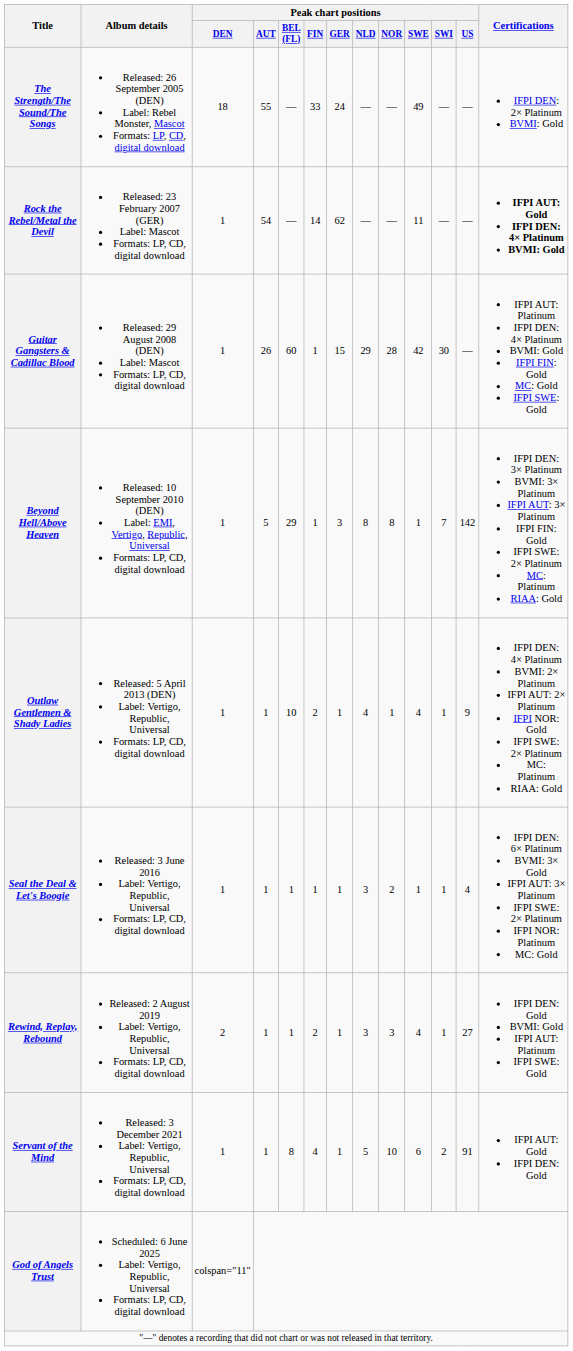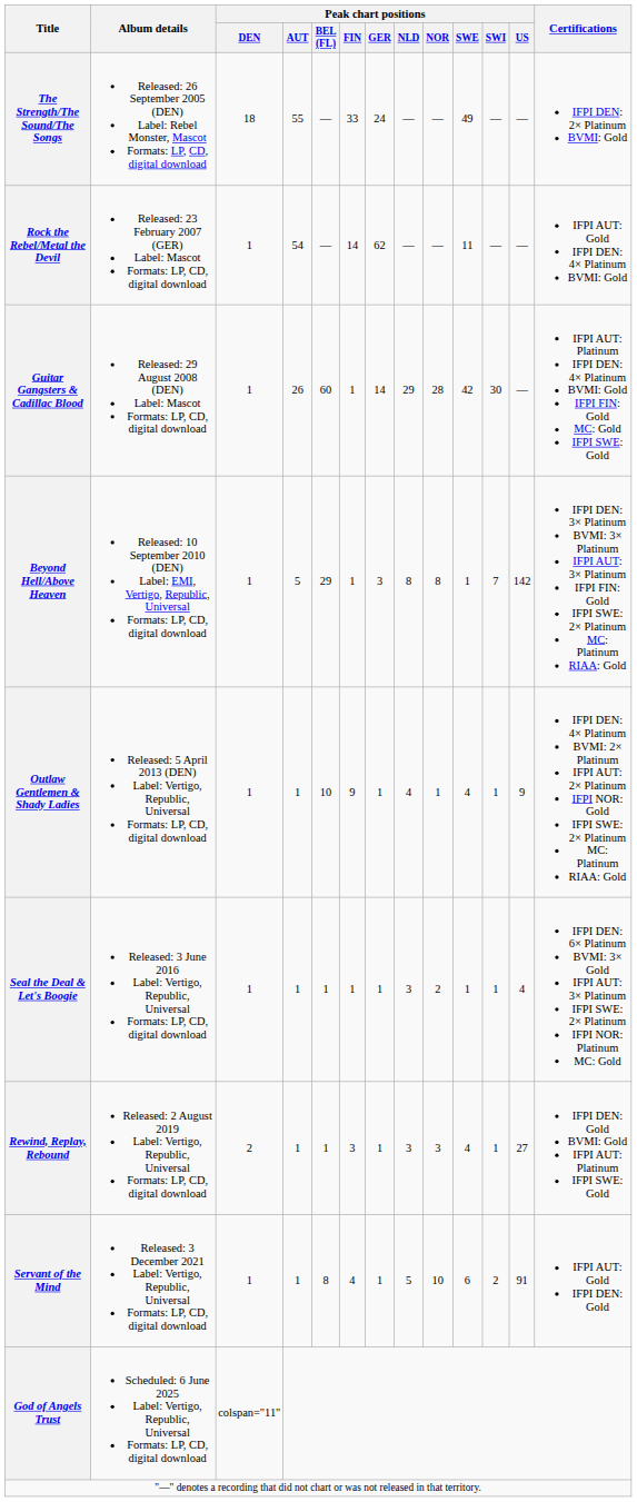Rock the Rebel/Metal the Devil | Certifications: bold -> normal
Guitar Gangsters & Cadillac Blood | Peak chart positions / GER: 15 -> 14
Outlaw Gentlemen & Shady Ladies | Peak chart positions / FIN: 2 -> 9
Rewind, Replay, Rebound | Peak chart positions / FIN: 2 -> 3
